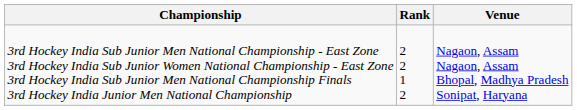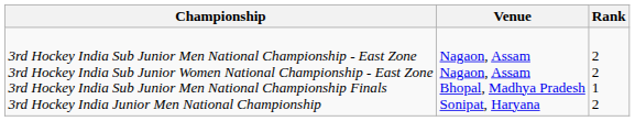columns swapped: Rank <-> Venue
